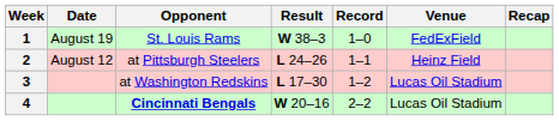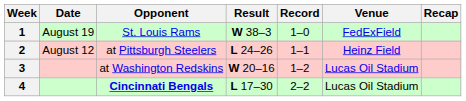3 | Result: L 17–30 -> W 20–16
4 | Result: W 20–16 -> L 17–30
